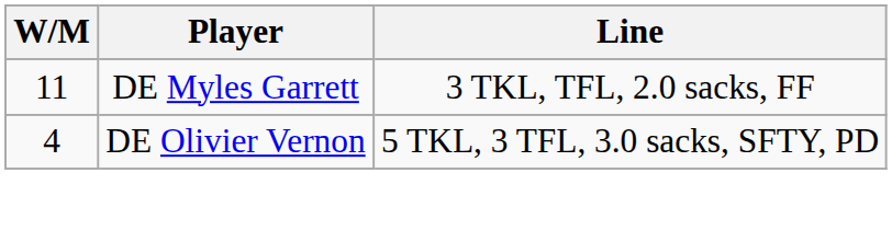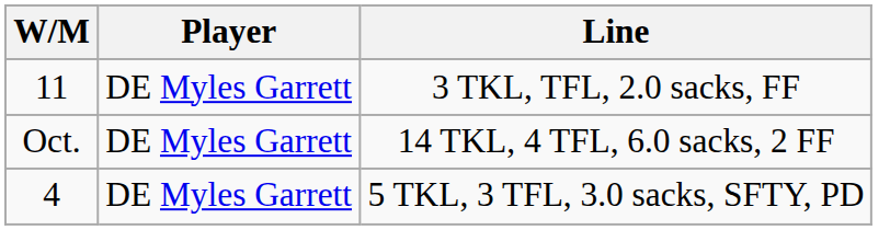+ row: Oct. | DE Myles Garrett | 14 TKL, 4 TFL, 6.0 sacks, 2 FF
5 TKL, 3 TFL, 3.0 sacks, SFTY, PD | Player: DE Olivier Vernon -> DE Myles Garrett
